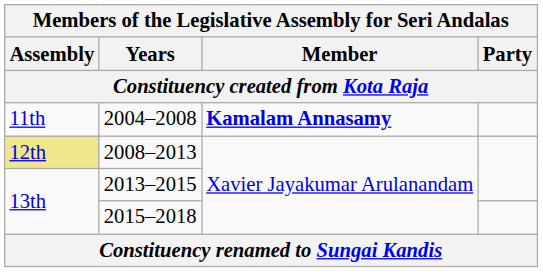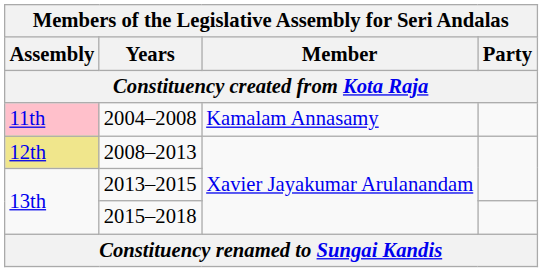2004–2008 | Assembly: no background -> pink background
2004–2008 | Member: bold -> normal
